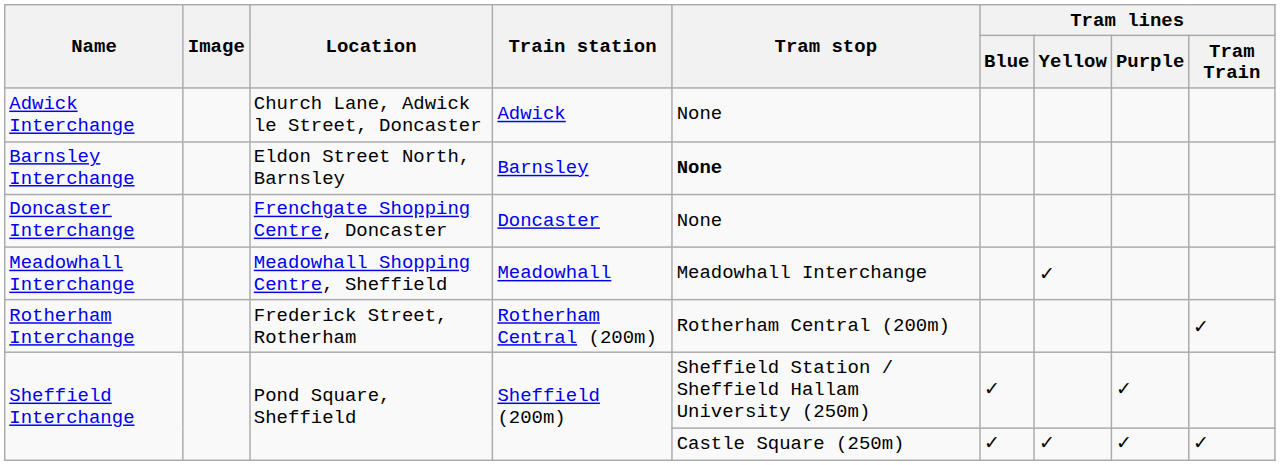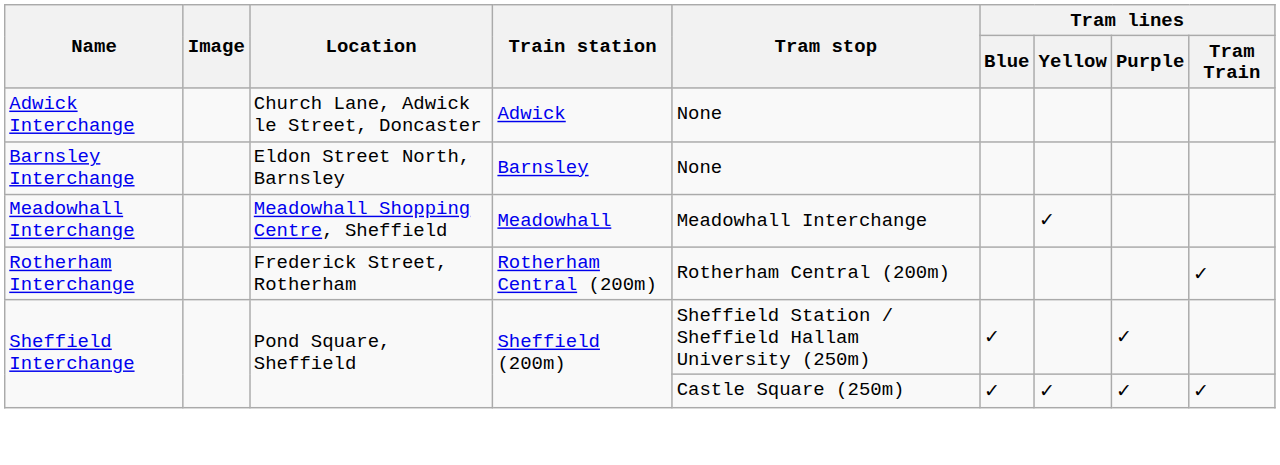Barnsley Interchange | Tram stop: bold -> normal
- row: Doncaster Interchange | Frenchgate Shopping Centre, Doncaster | Doncaster | None
